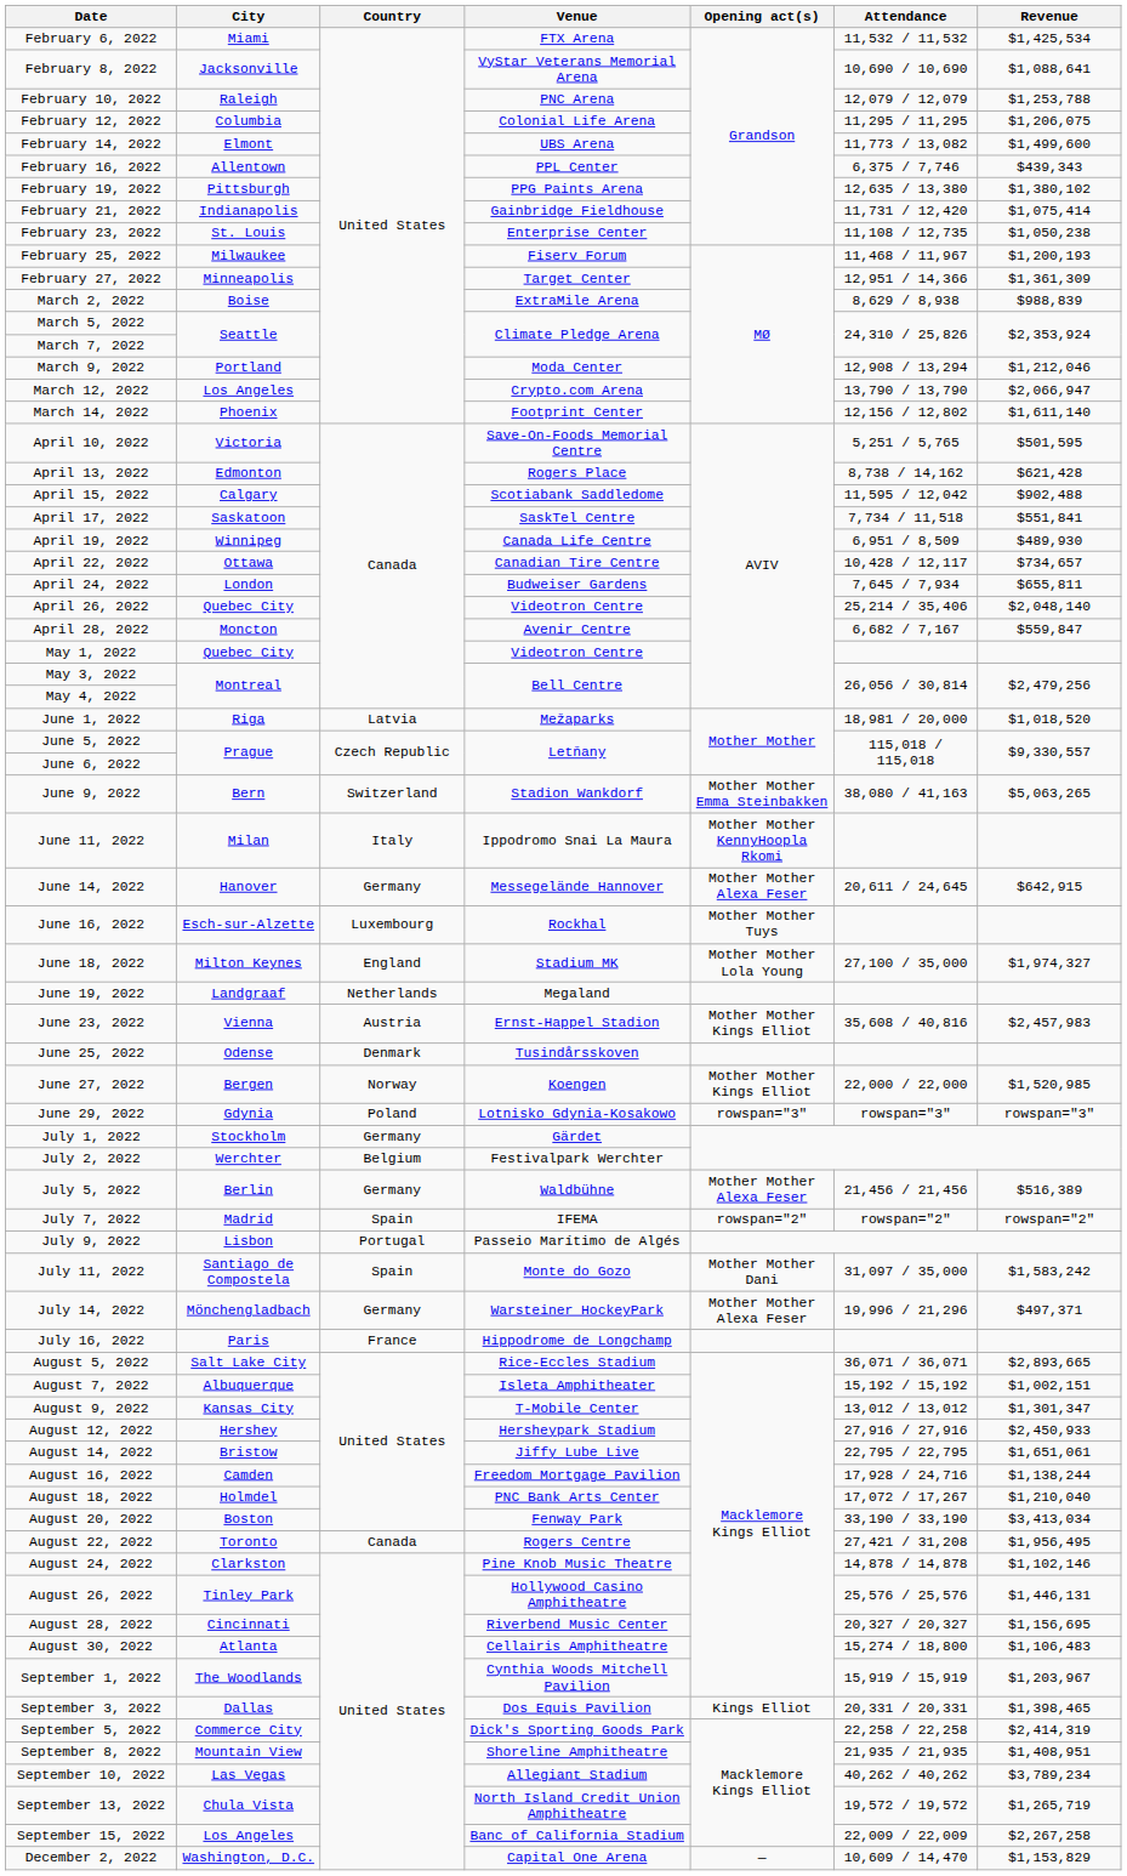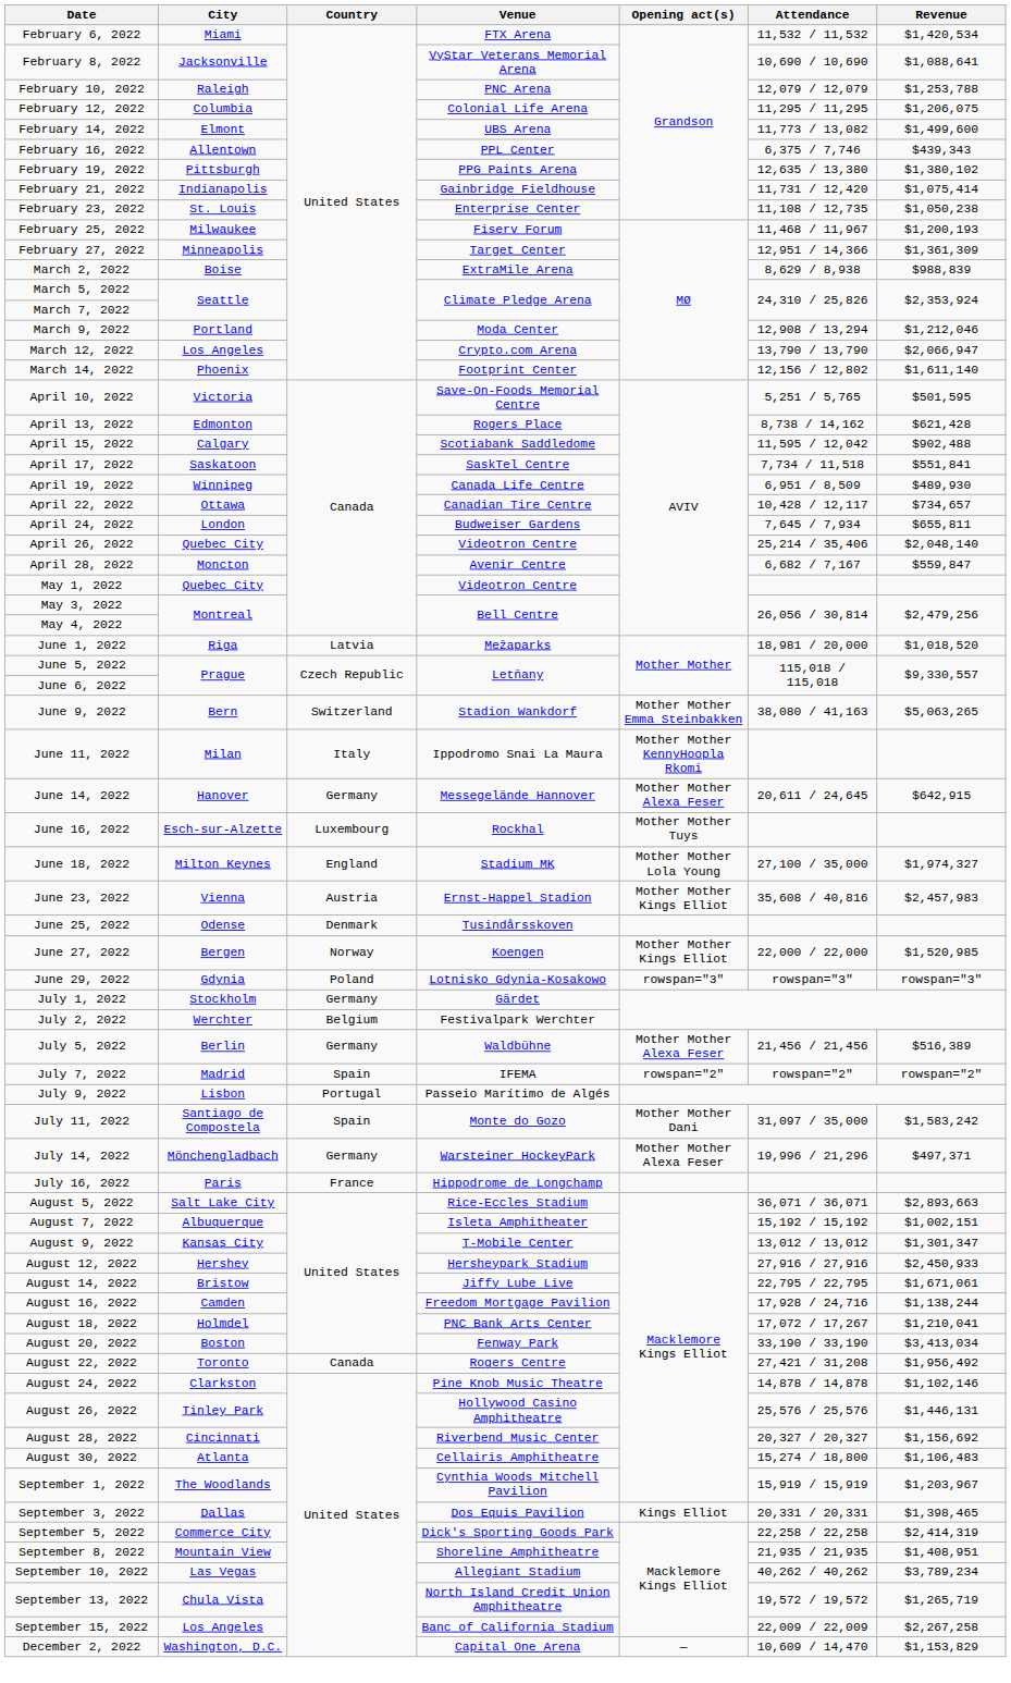February 6, 2022 | Revenue: $1,425,534 -> $1,420,534
- row: June 19, 2022 | Landgraaf | Netherlands | Megaland
August 5, 2022 | Revenue: $2,893,665 -> $2,893,663
August 14, 2022 | Revenue: $1,651,061 -> $1,671,061
August 18, 2022 | Revenue: $1,210,040 -> $1,210,041
August 22, 2022 | Revenue: $1,956,495 -> $1,956,492
August 28, 2022 | Revenue: $1,156,695 -> $1,156,692
